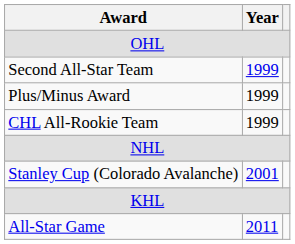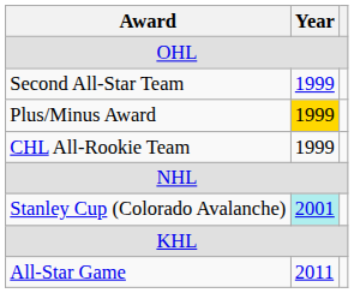Plus/Minus Award | Year: no background -> gold background
Stanley Cup (Colorado Avalanche) | Year: no background -> paleturquoise background
